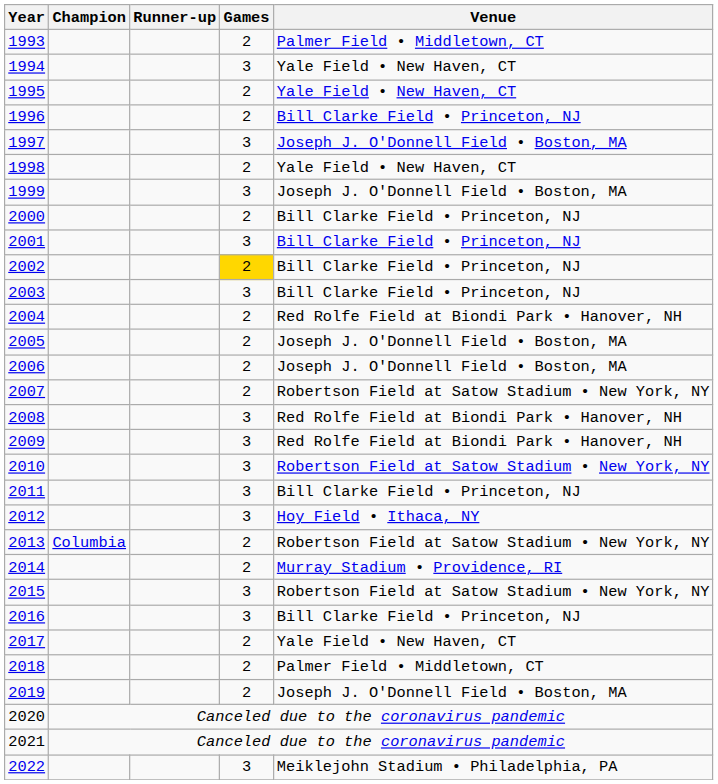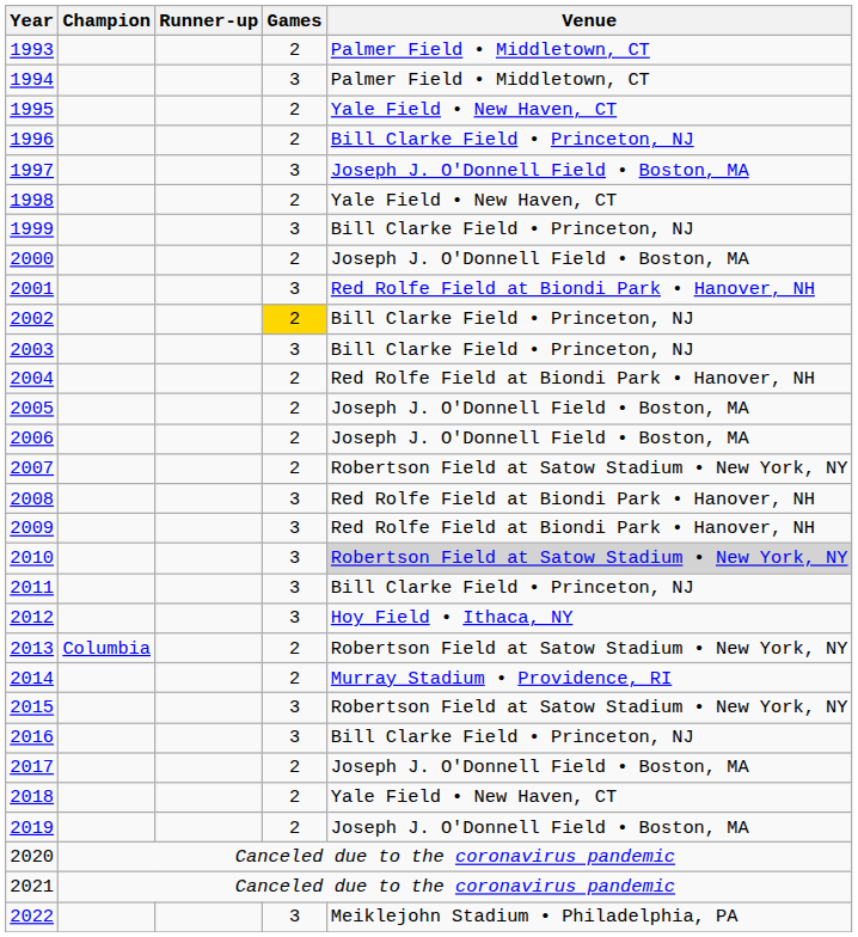1994 | Venue: Yale Field • New Haven, CT -> Palmer Field • Middletown, CT
1999 | Venue: Joseph J. O'Donnell Field • Boston, MA -> Bill Clarke Field • Princeton, NJ
2000 | Venue: Bill Clarke Field • Princeton, NJ -> Joseph J. O'Donnell Field • Boston, MA
2001 | Venue: Bill Clarke Field • Princeton, NJ -> Red Rolfe Field at Biondi Park • Hanover, NH
2010 | Venue: no background -> lightgrey background
2017 | Venue: Yale Field • New Haven, CT -> Joseph J. O'Donnell Field • Boston, MA
2018 | Venue: Palmer Field • Middletown, CT -> Yale Field • New Haven, CT
